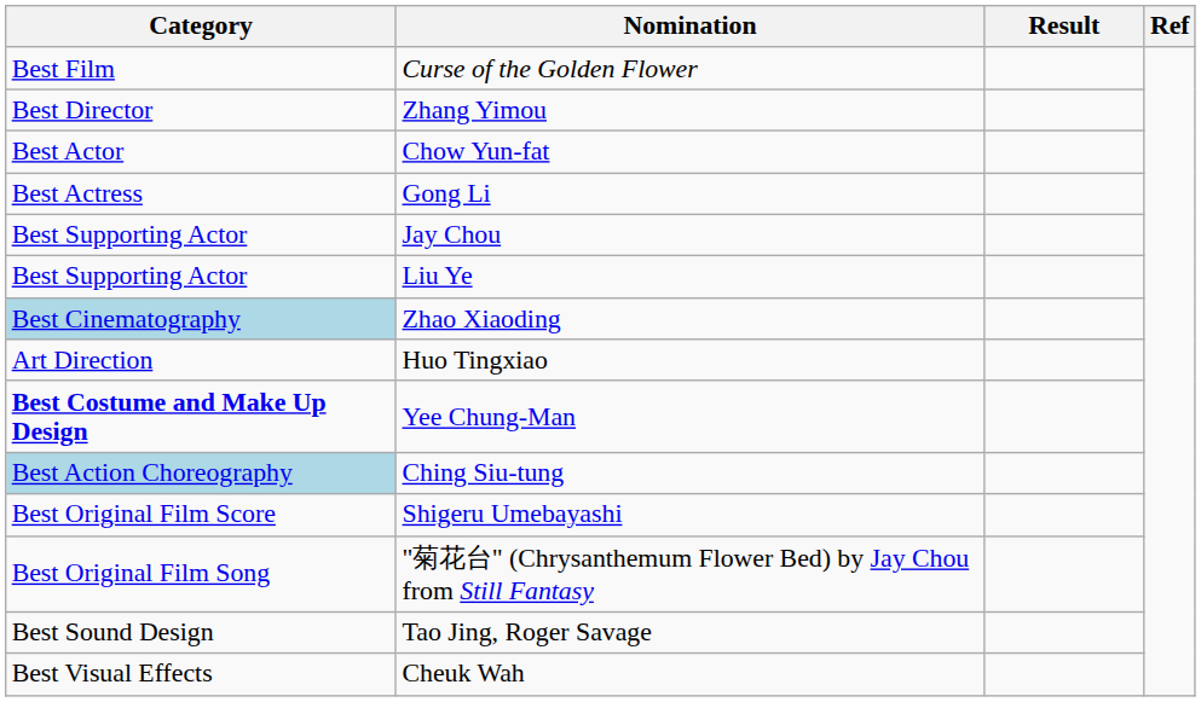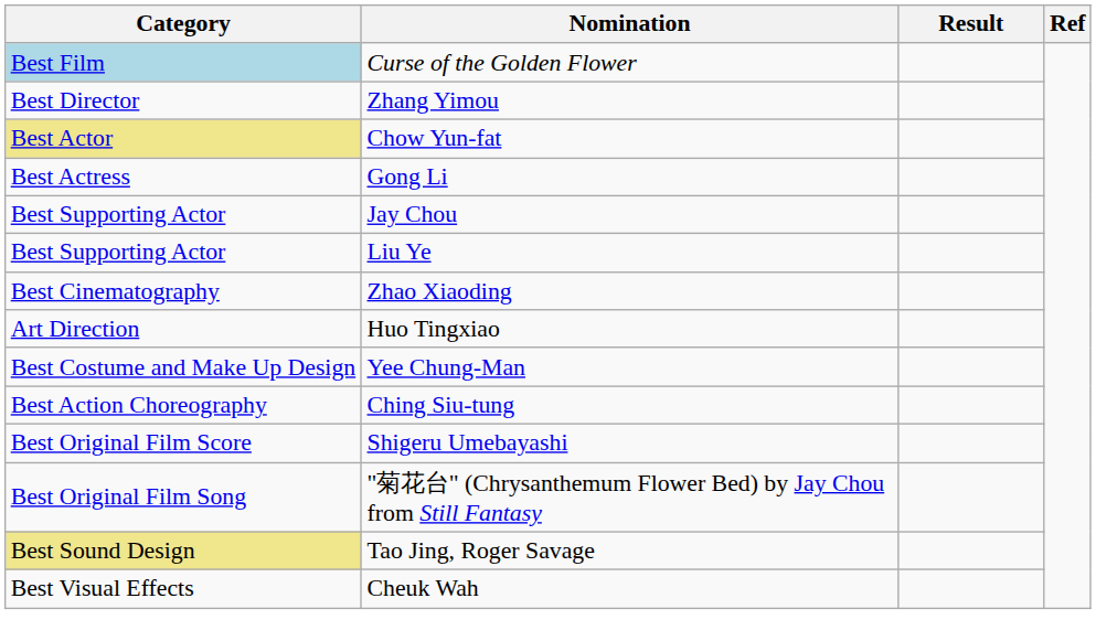Curse of the Golden Flower | Category: no background -> lightblue background
Chow Yun-fat | Category: no background -> khaki background
Zhao Xiaoding | Category: lightblue background -> no background
Yee Chung-Man | Category: bold -> normal
Ching Siu-tung | Category: lightblue background -> no background
Tao Jing, Roger Savage | Category: no background -> khaki background
